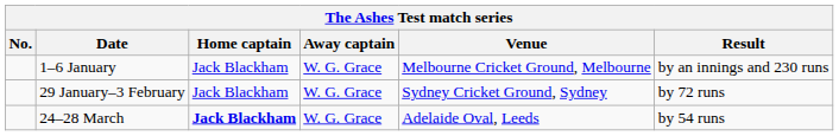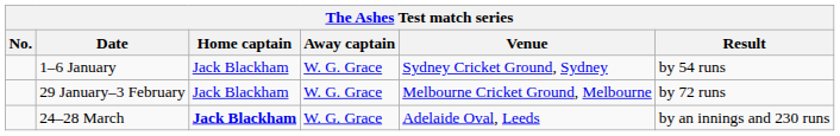1–6 January | Venue: Melbourne Cricket Ground, Melbourne -> Sydney Cricket Ground, Sydney
1–6 January | Result: by an innings and 230 runs -> by 54 runs
29 January–3 February | Venue: Sydney Cricket Ground, Sydney -> Melbourne Cricket Ground, Melbourne
24–28 March | Result: by 54 runs -> by an innings and 230 runs
